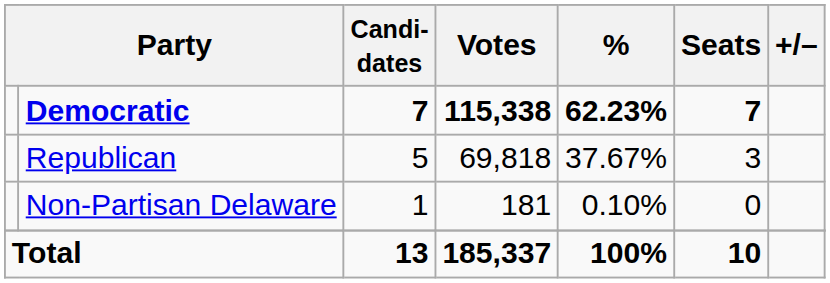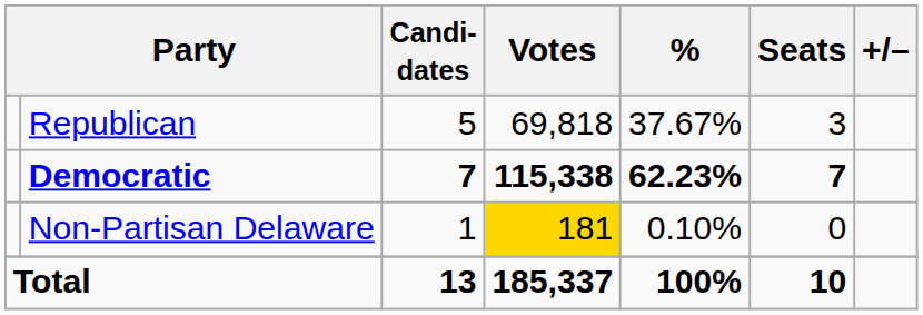rows swapped: Democratic <-> Republican
Non-Partisan Delaware | Votes: no background -> gold background
